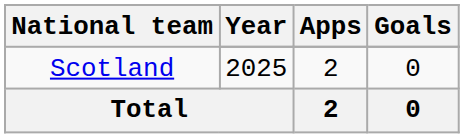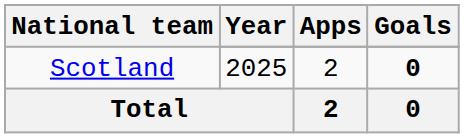2025 | Goals: normal -> bold
